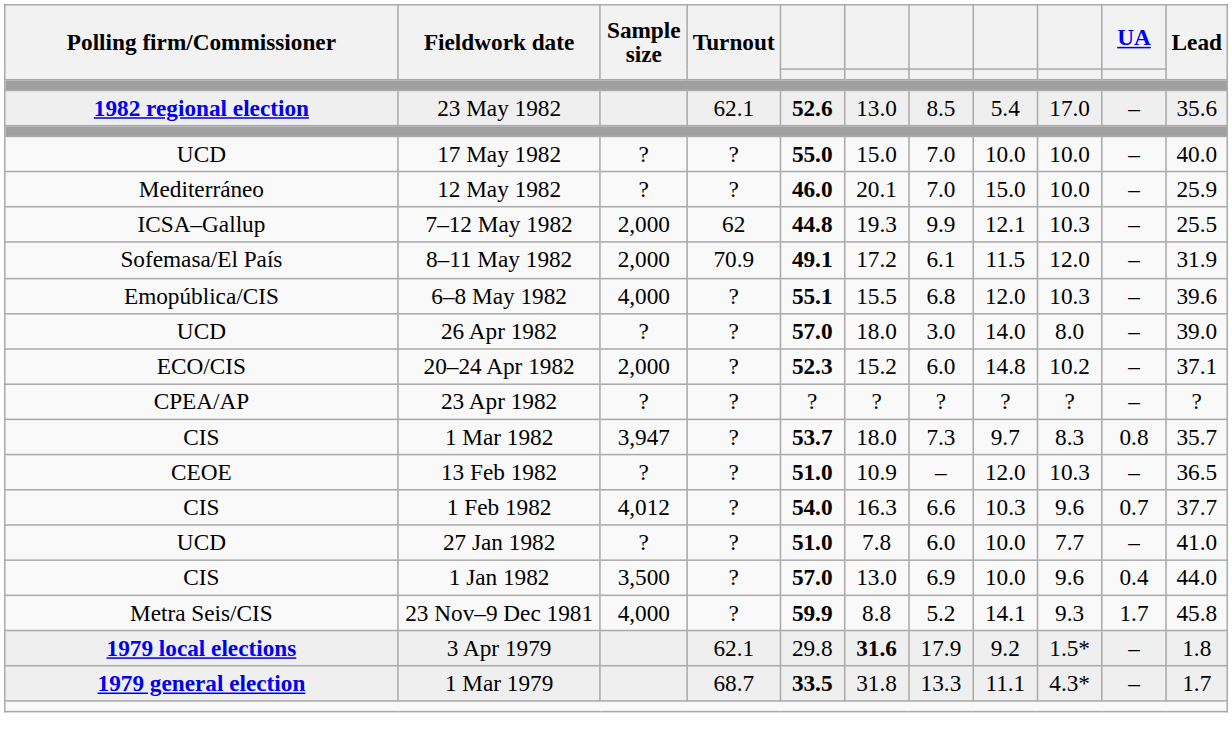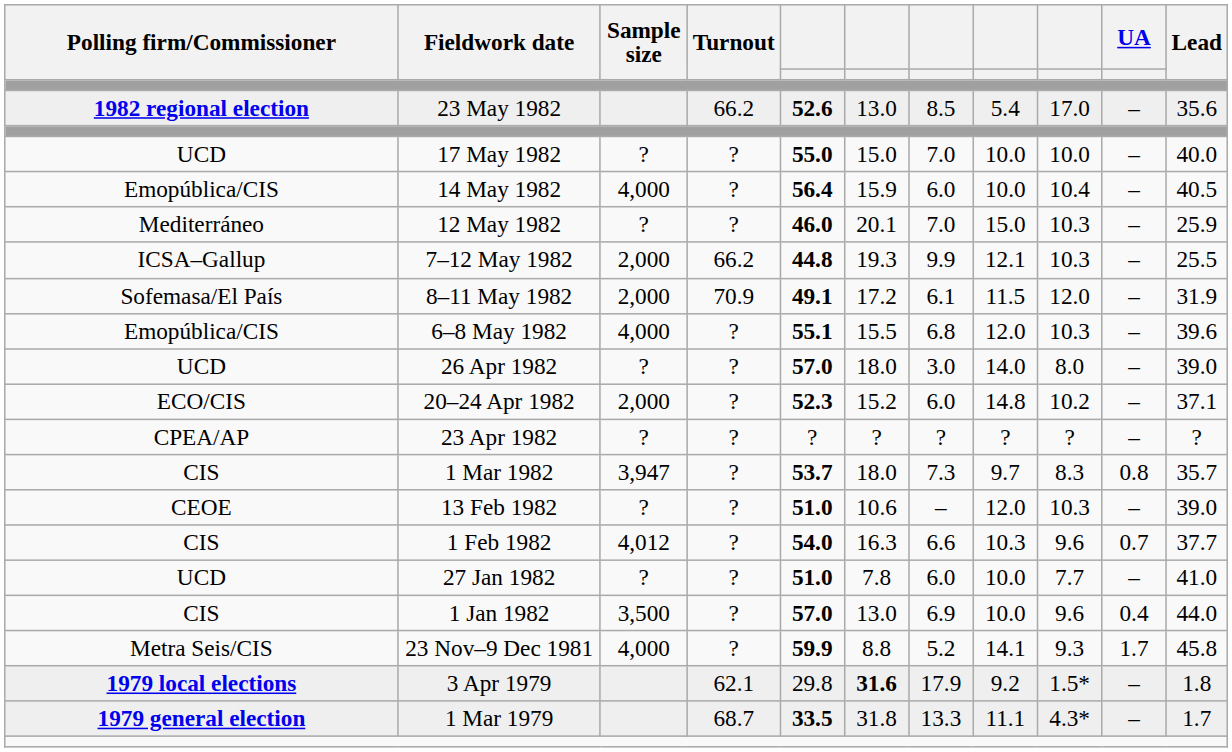23 May 1982 | Turnout: 62.1 -> 66.2
+ row: Emopública/CIS | 14 May 1982 | 4,000 | ? | 56.4 | 15.9 | 6.0 | 10.0 | 10.4 | – | 40.5
12 May 1982 | column 9: 10.0 -> 10.3
7–12 May 1982 | Turnout: 62 -> 66.2
13 Feb 1982 | column 6: 10.9 -> 10.6
13 Feb 1982 | Lead: 36.5 -> 39.0
